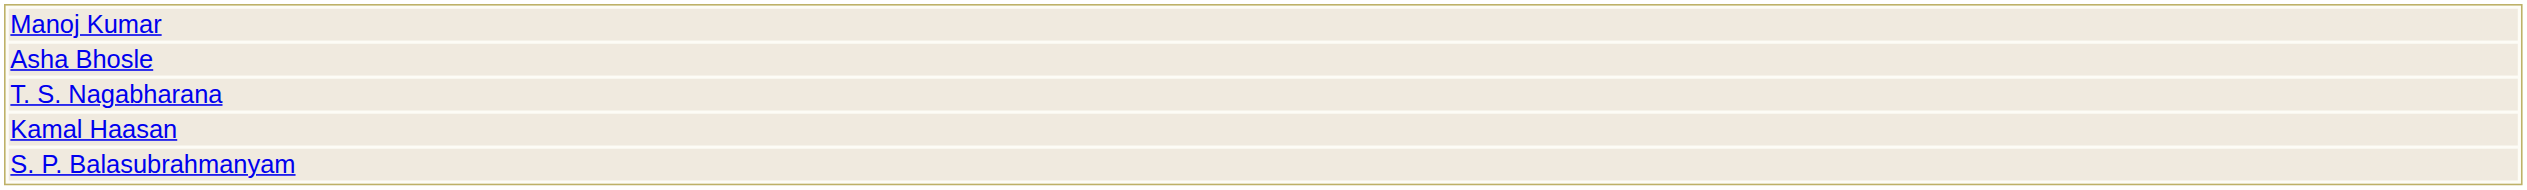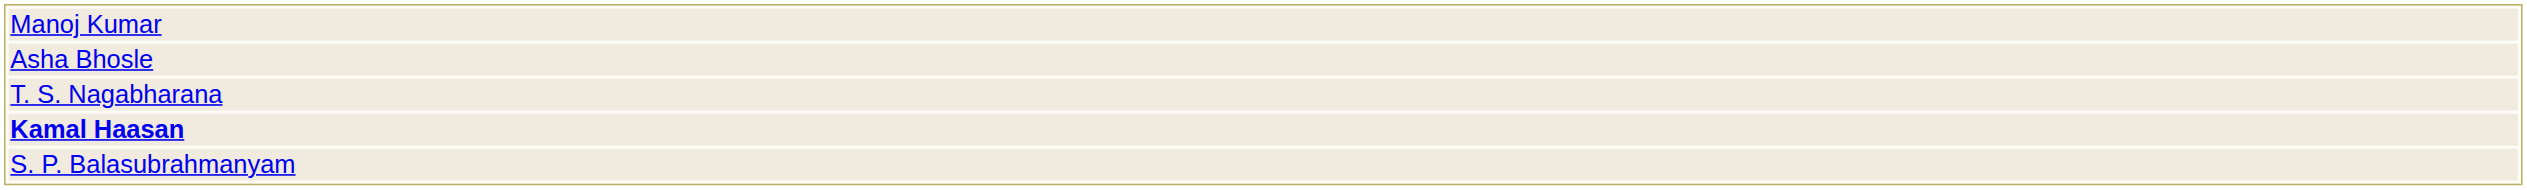row 4 | column 1: normal -> bold
